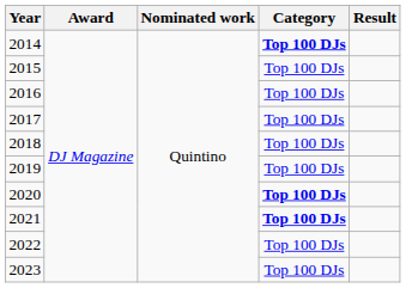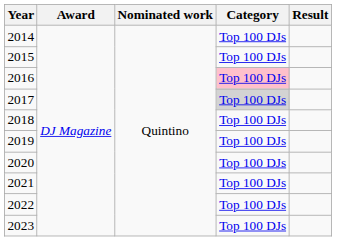2014 | Category: bold -> normal
2016 | Category: no background -> pink background
2017 | Category: no background -> lightgrey background
2020 | Category: bold -> normal
2021 | Category: bold -> normal
